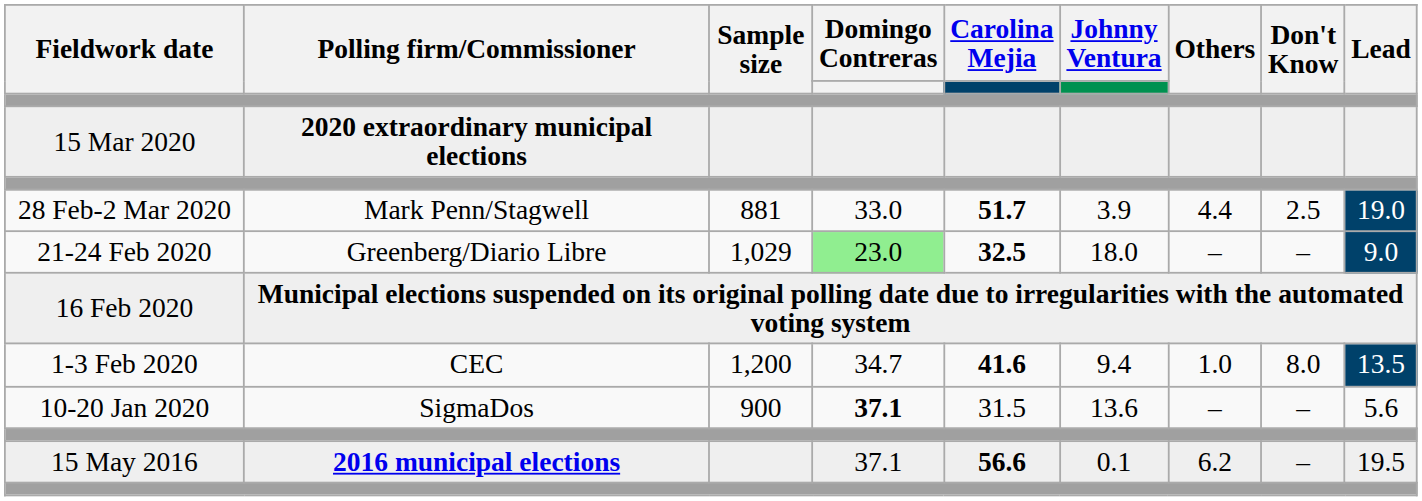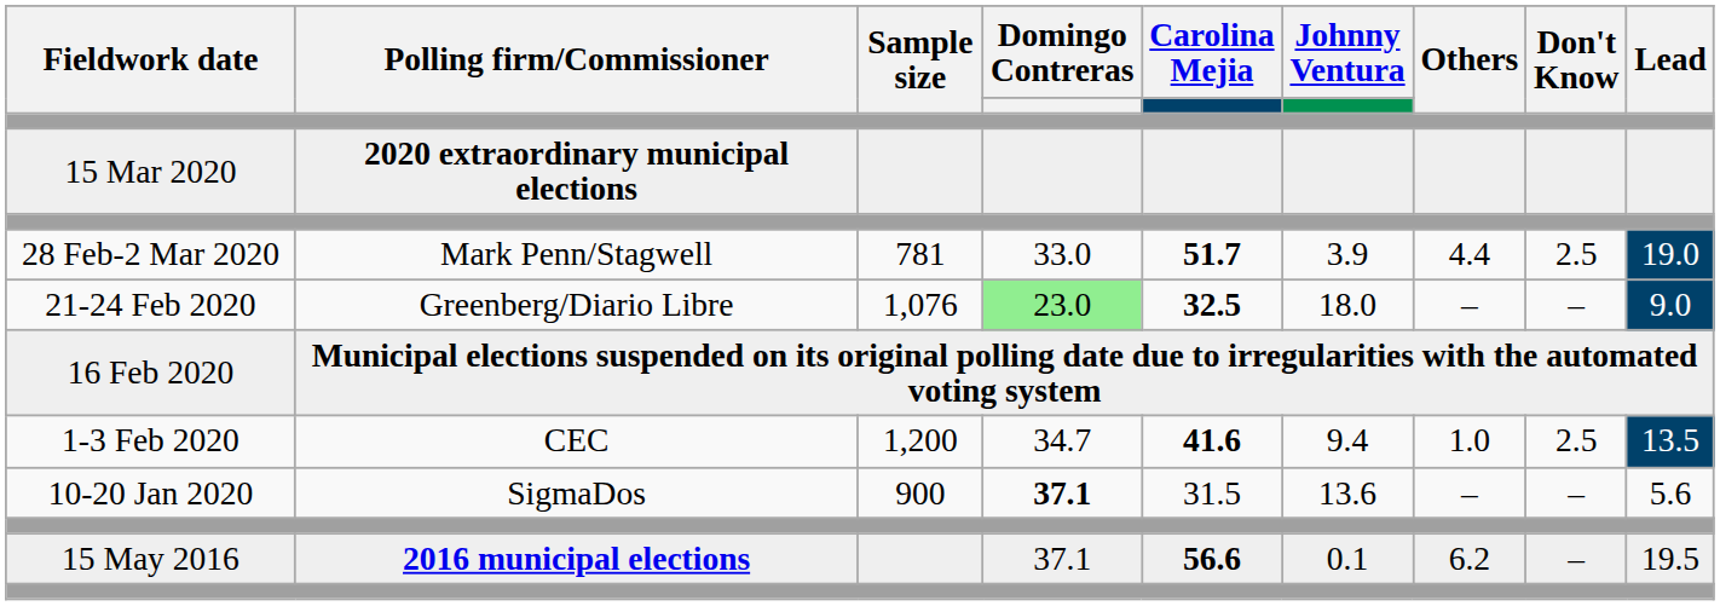28 Feb-2 Mar 2020 | Sample size: 881 -> 781
21-24 Feb 2020 | Sample size: 1,029 -> 1,076
1-3 Feb 2020 | Don't Know: 8.0 -> 2.5
